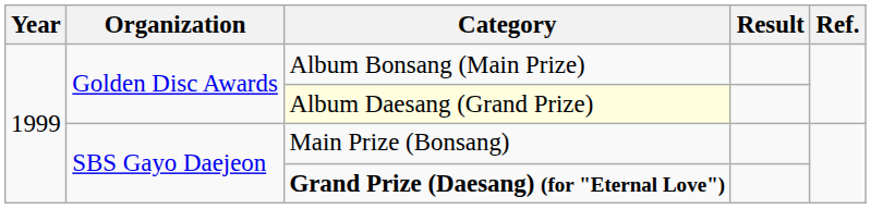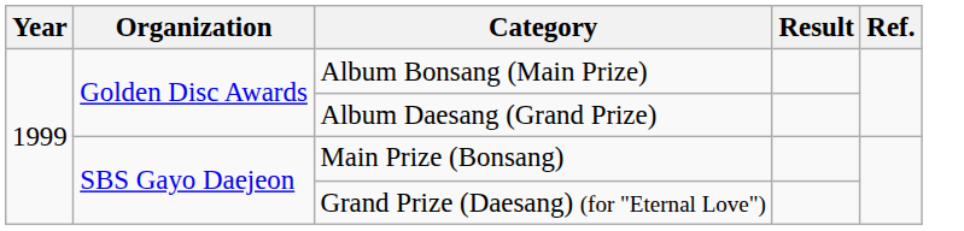Album Daesang (Grand Prize) | Category: lightyellow background -> no background
Grand Prize (Daesang) (for "Eternal Love") | Category: bold -> normal
